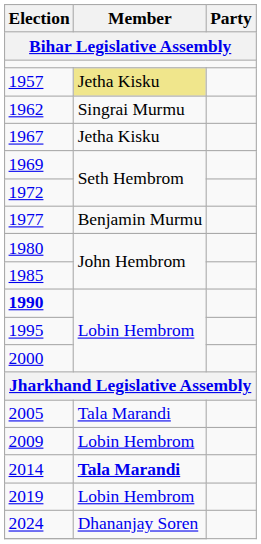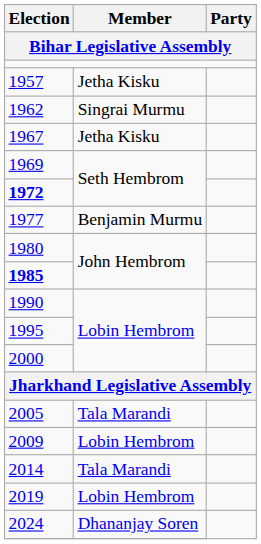1957 | Member: khaki background -> no background
1972 | Election: normal -> bold
1985 | Election: normal -> bold
1990 | Election: bold -> normal
2014 | Member: bold -> normal
